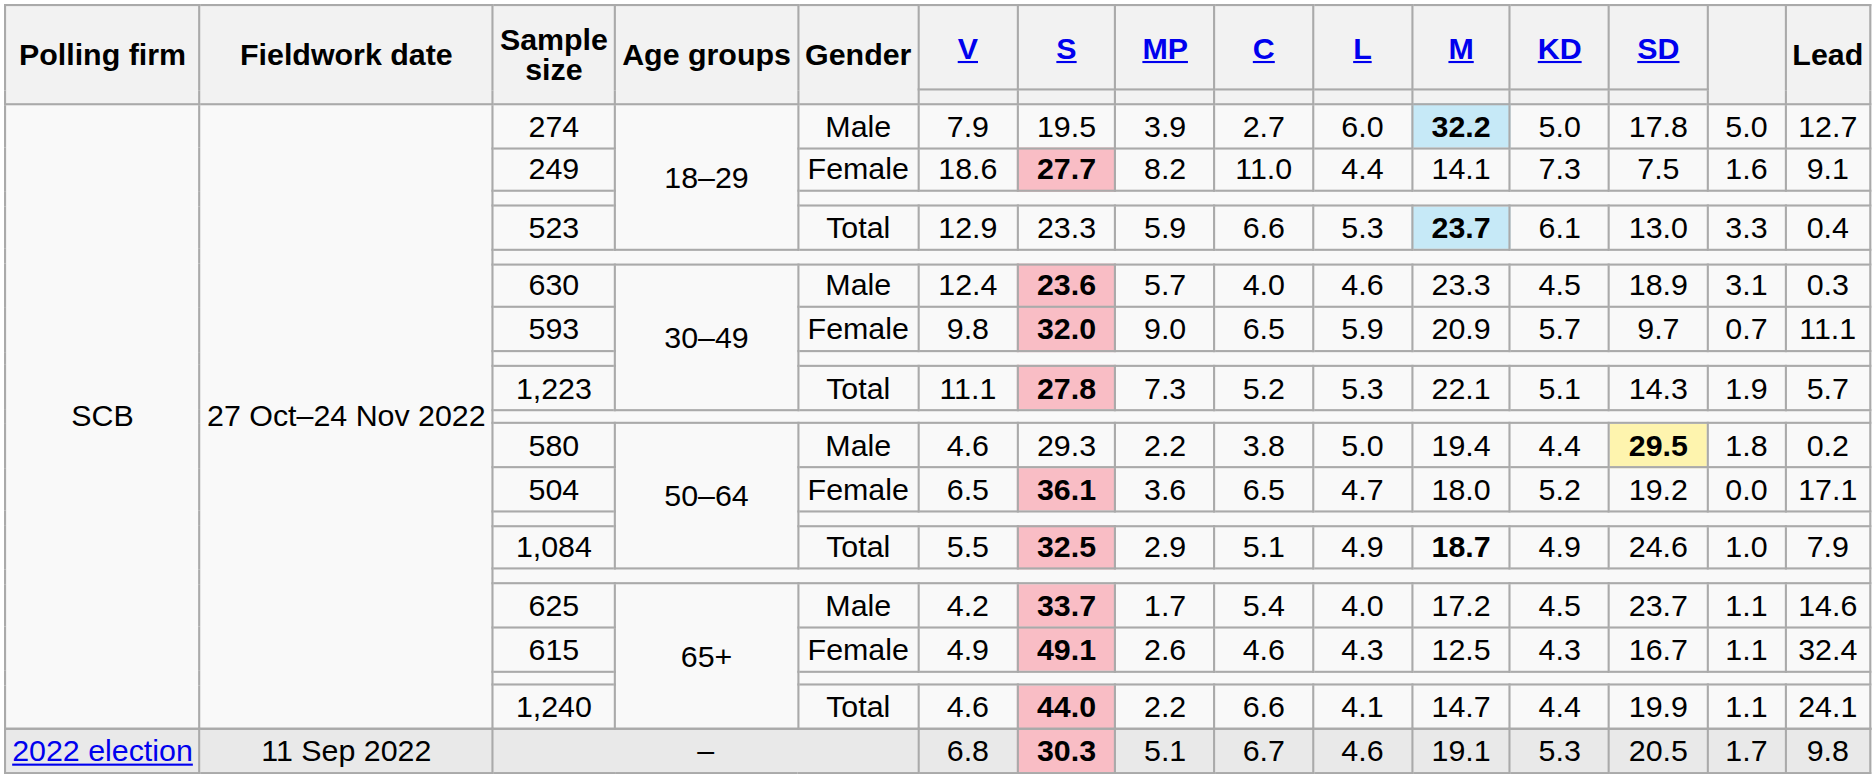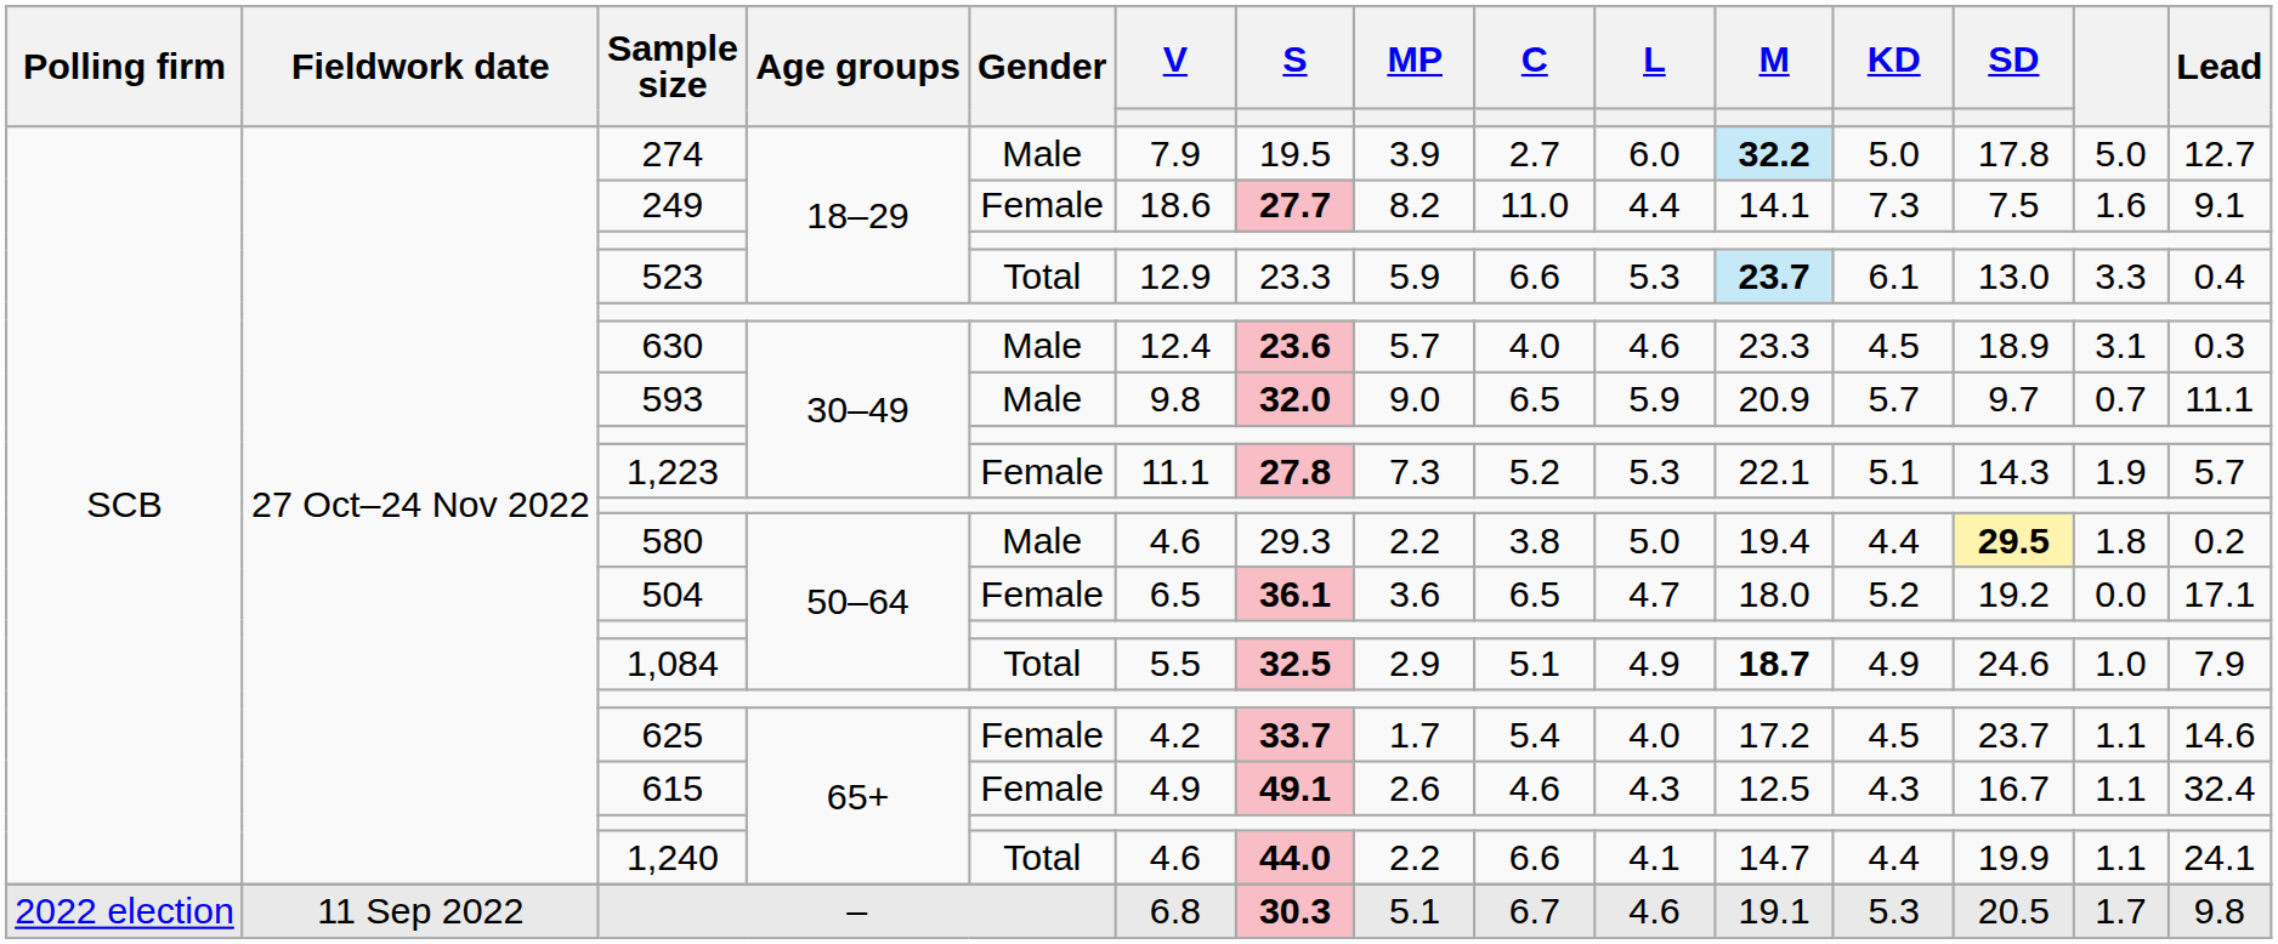593 | Gender: Female -> Male
1,223 | Gender: Total -> Female
625 | Gender: Male -> Female
